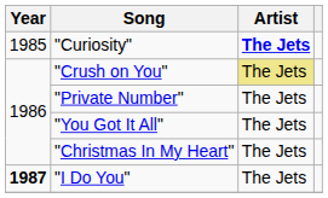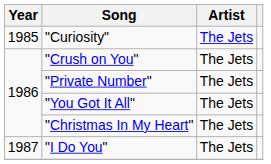"Curiosity" | Artist: bold -> normal
"Crush on You" | Artist: khaki background -> no background
"I Do You" | Year: bold -> normal
